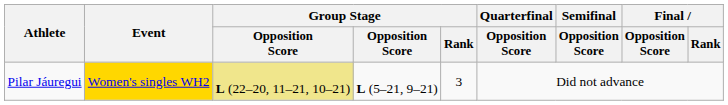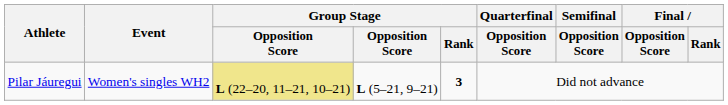Pilar Jáuregui | Event: gold background -> no background
Pilar Jáuregui | Group Stage / Rank: normal -> bold
